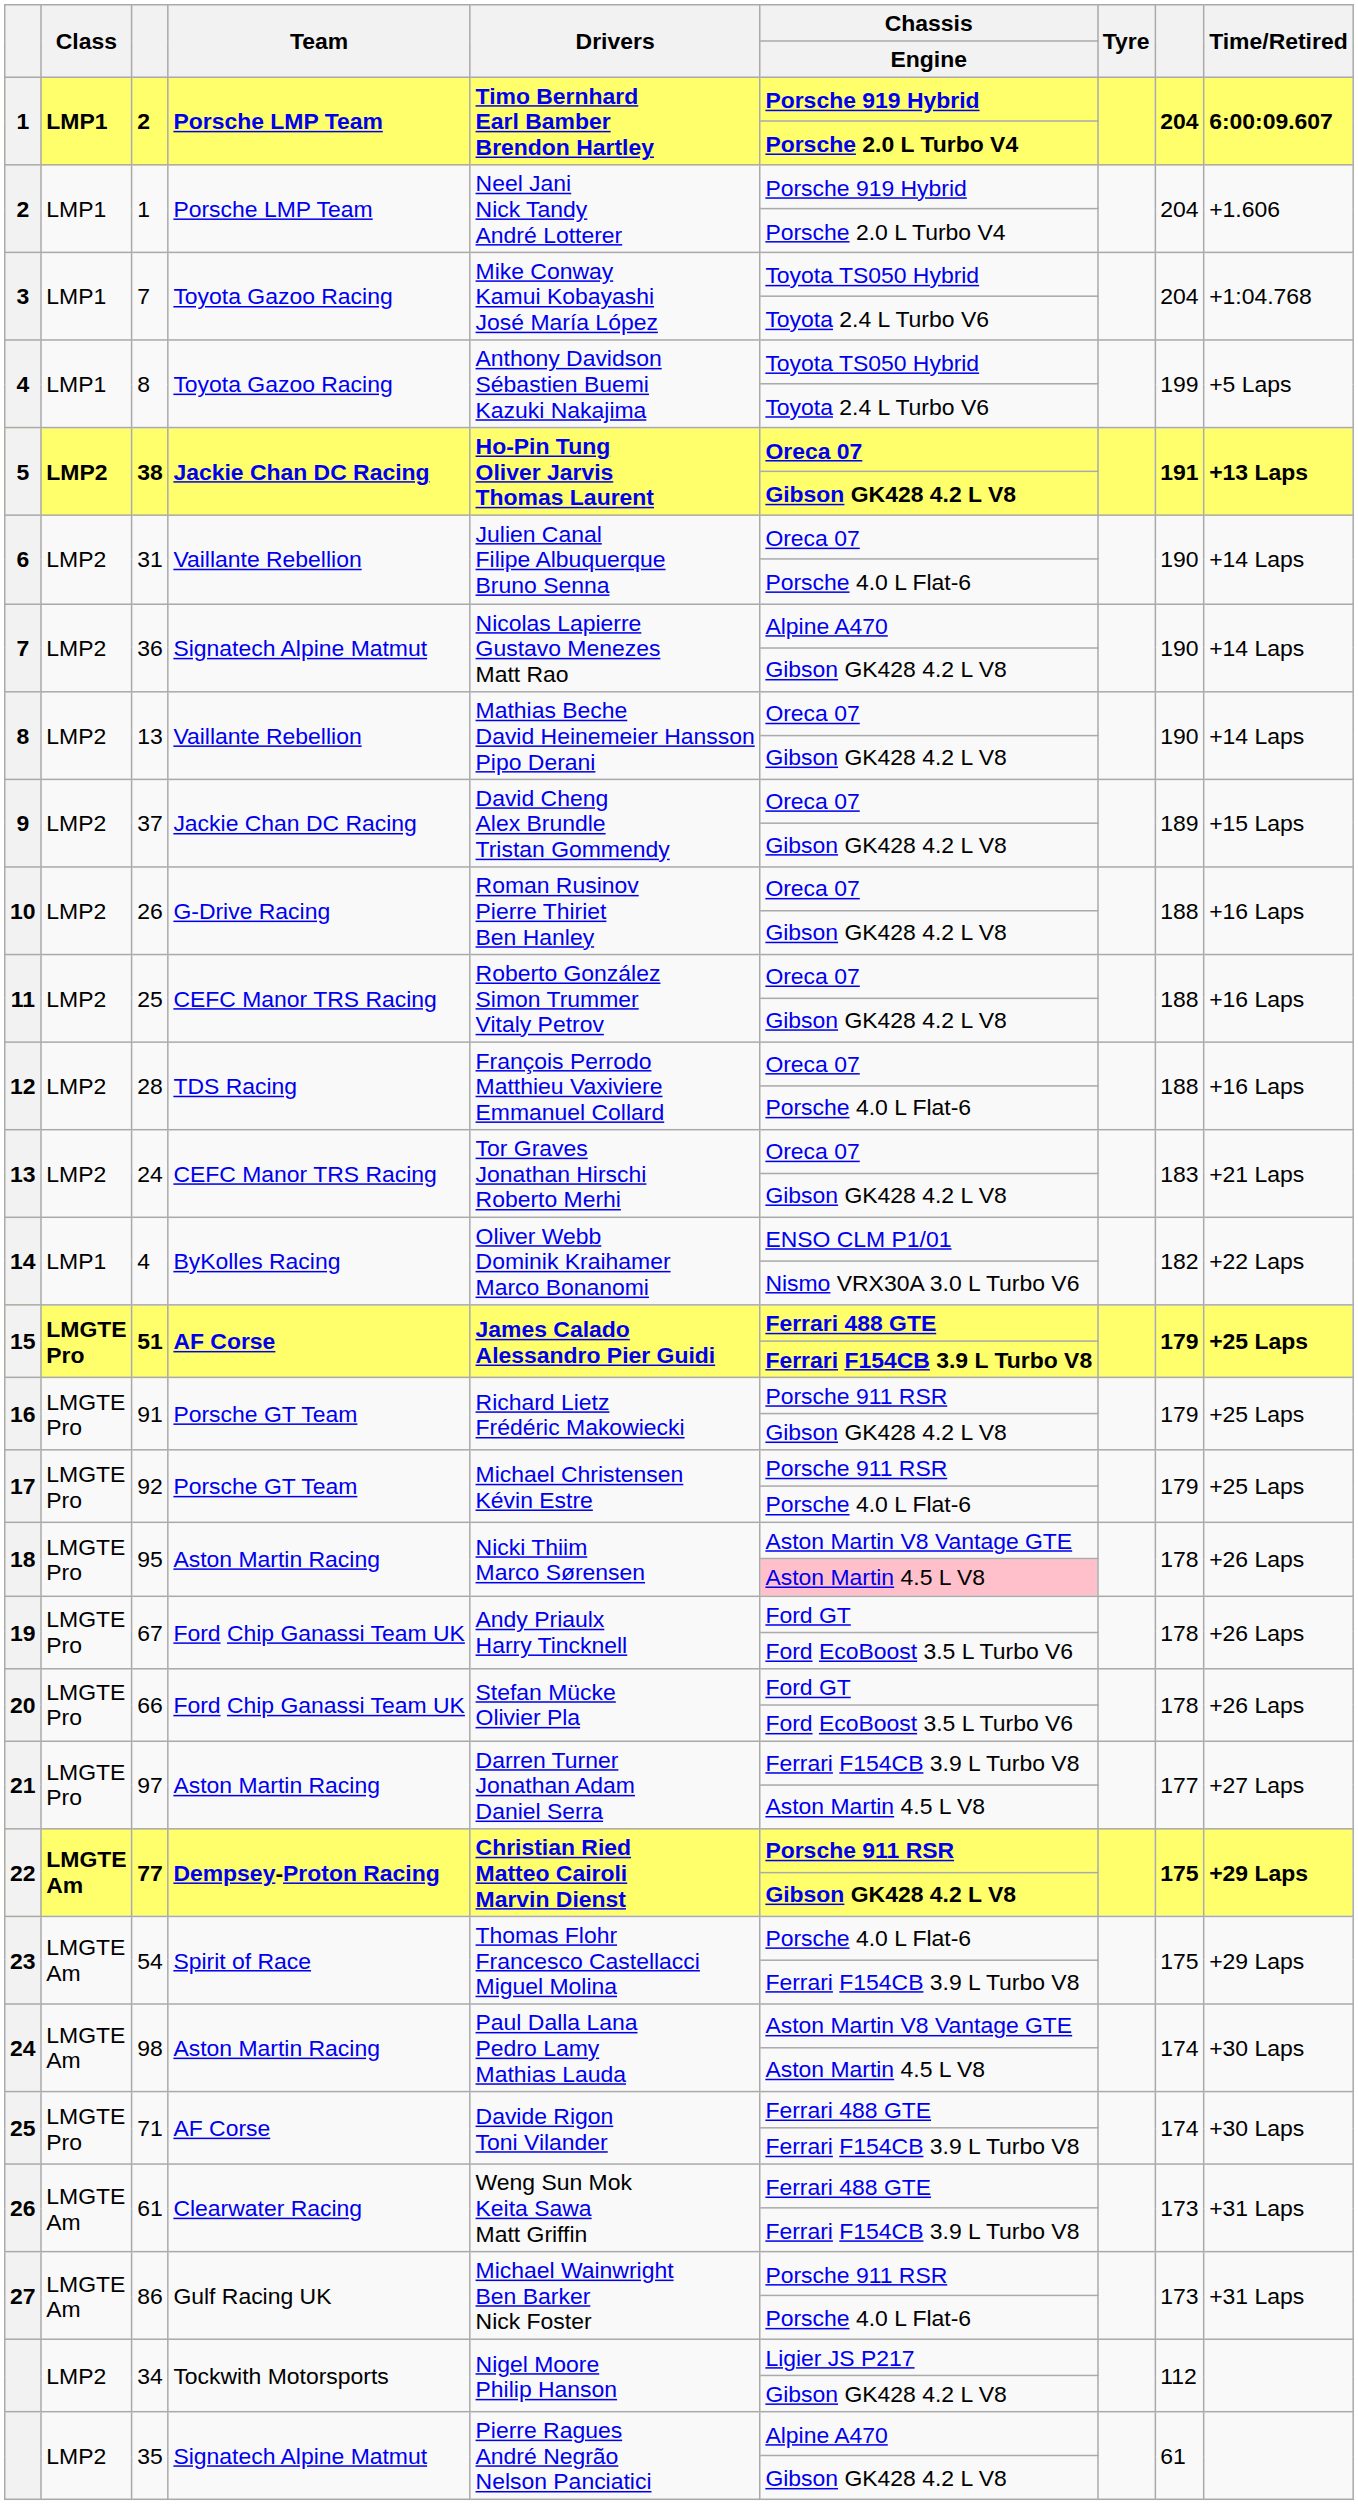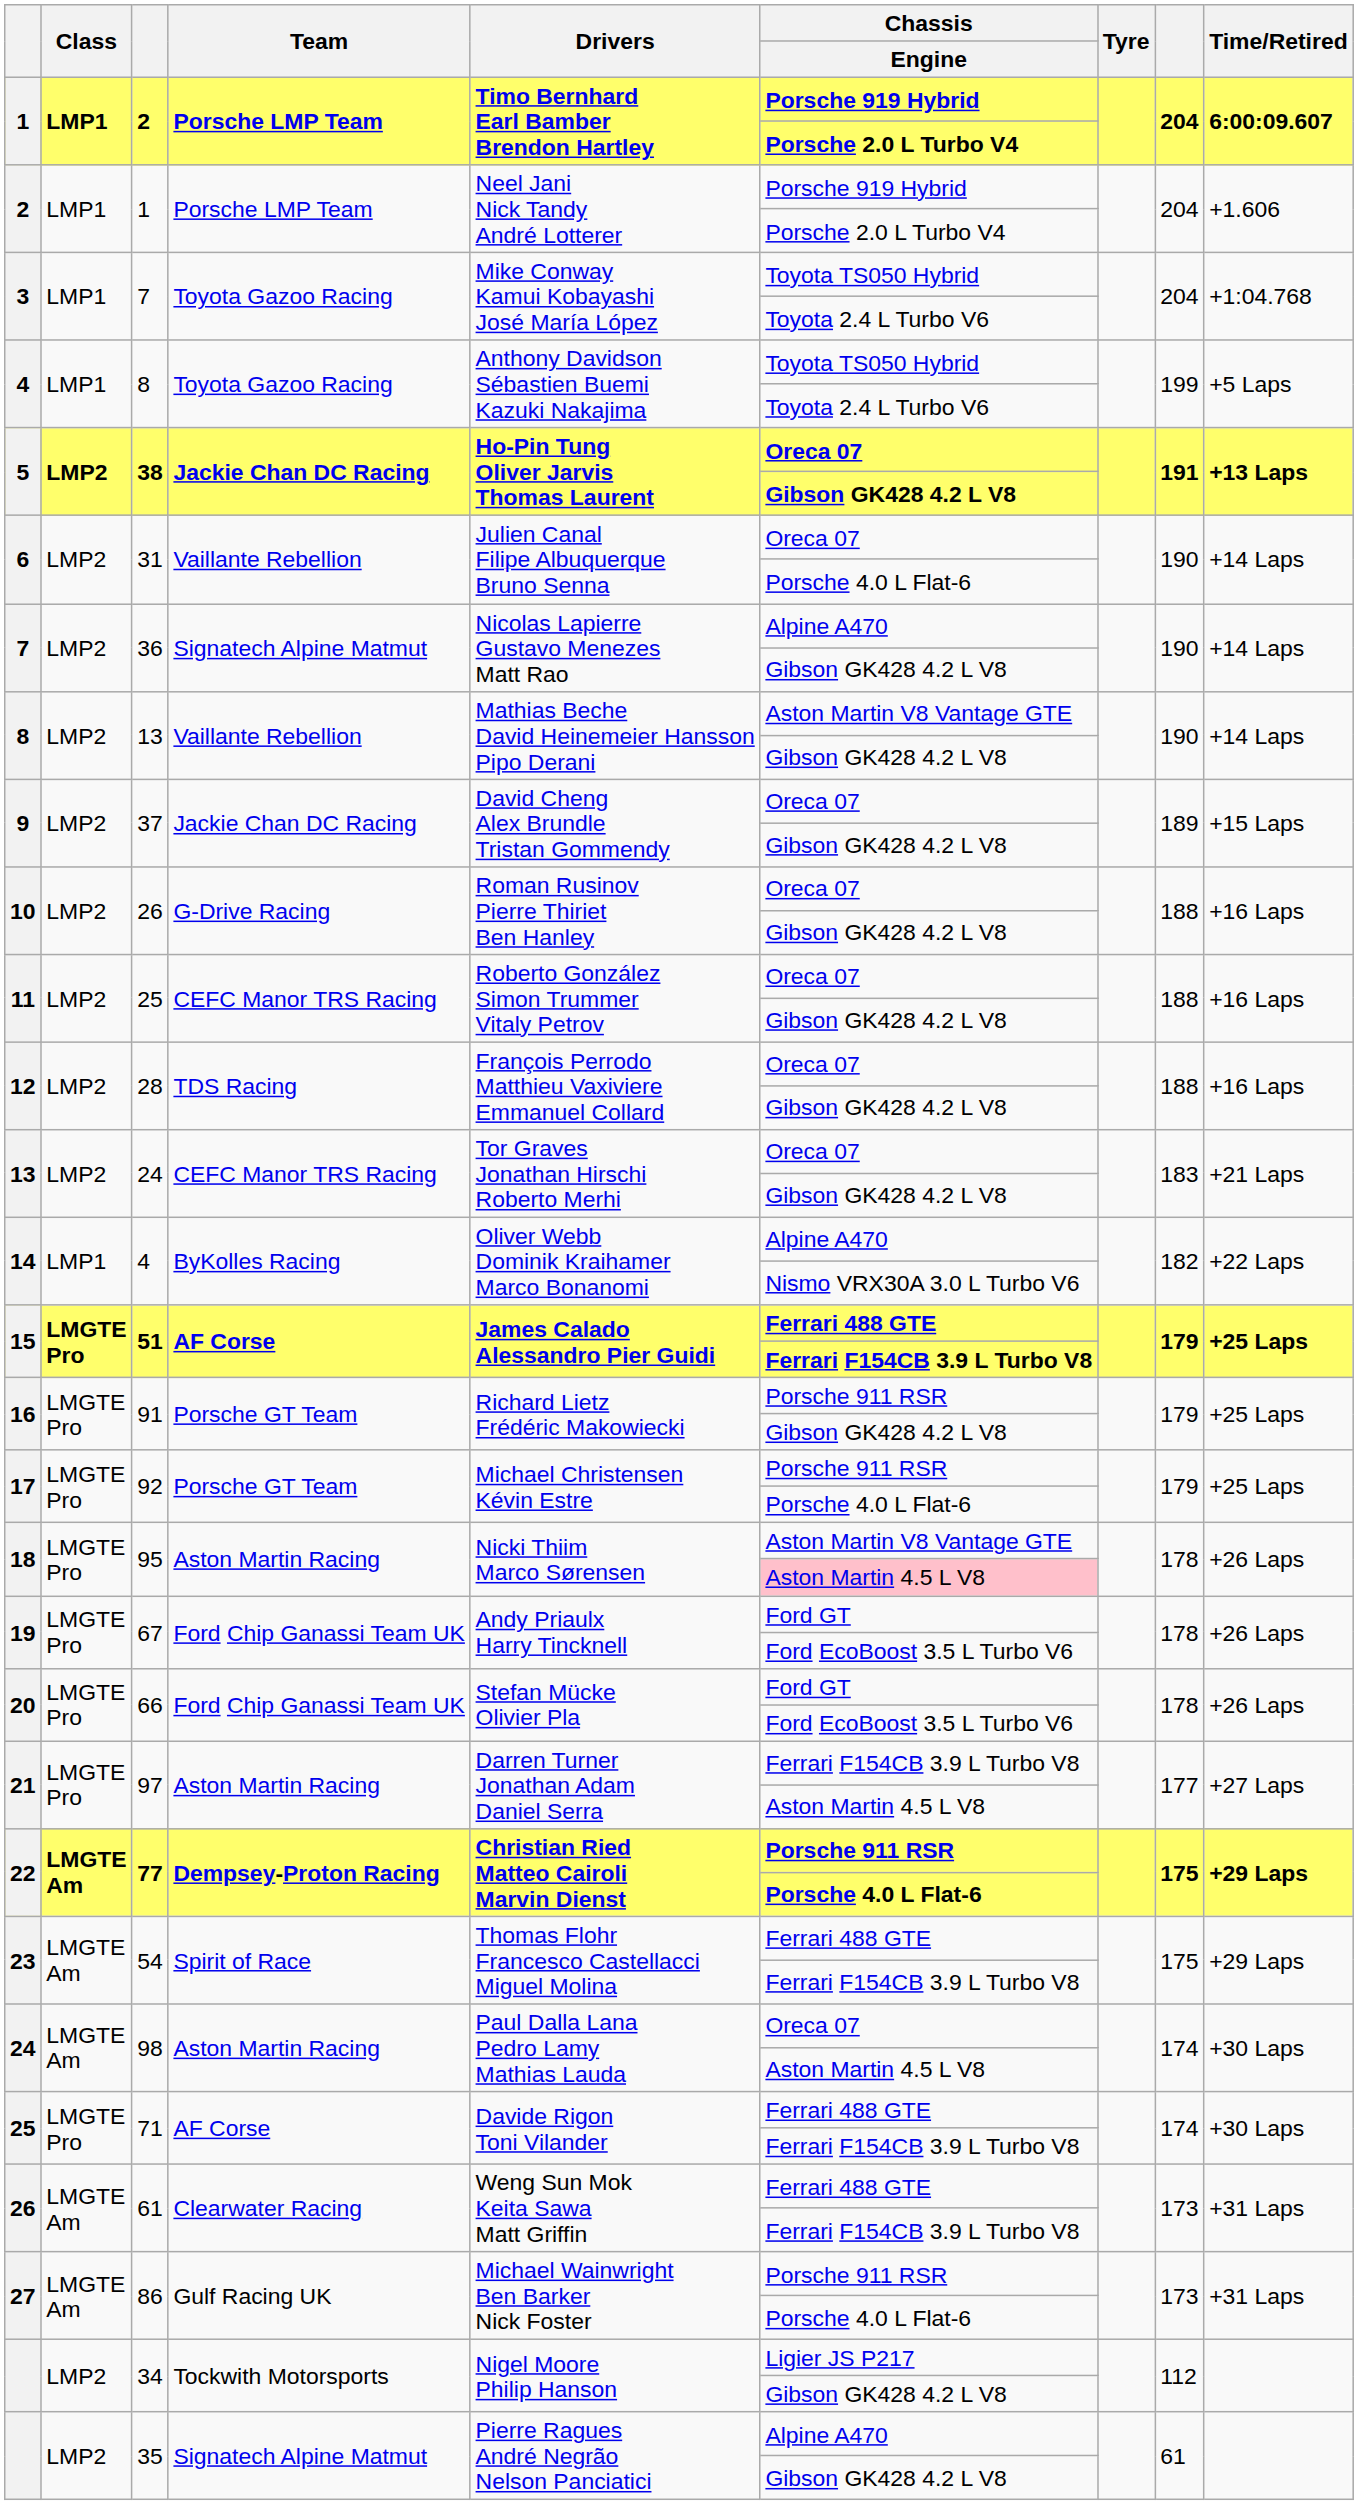row 17 | Chassis / Engine: Oreca 07 -> Aston Martin V8 Vantage GTE
row 26 | Chassis / Engine: Porsche 4.0 L Flat-6 -> Gibson GK428 4.2 L V8
row 29 | Chassis / Engine: ENSO CLM P1/01 -> Alpine A470
row 46 | Chassis / Engine: Gibson GK428 4.2 L V8 -> Porsche 4.0 L Flat-6
row 47 | Chassis / Engine: Porsche 4.0 L Flat-6 -> Ferrari 488 GTE
row 49 | Chassis / Engine: Aston Martin V8 Vantage GTE -> Oreca 07
